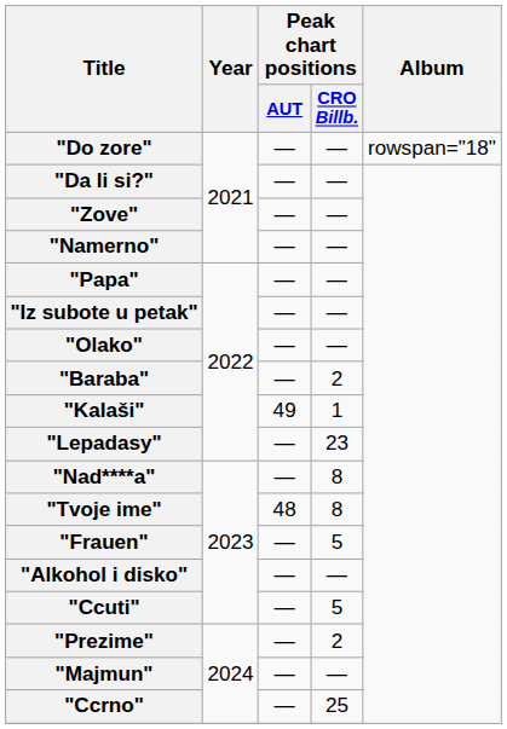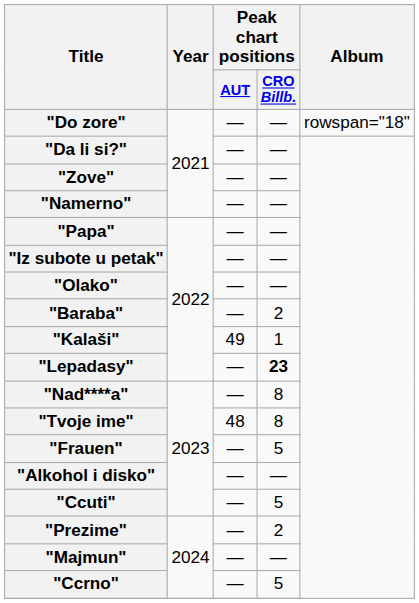"Lepadasy" | Peak chart positions / CRO Billb.: normal -> bold
"Ccrno" | Peak chart positions / CRO Billb.: 25 -> 5
